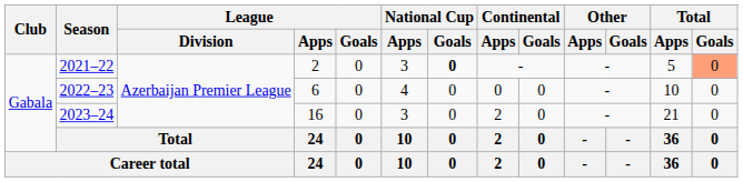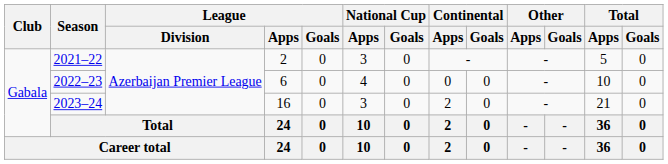2021–22 | National Cup / Goals: bold -> normal
2021–22 | Total / Goals: lightsalmon background -> no background
